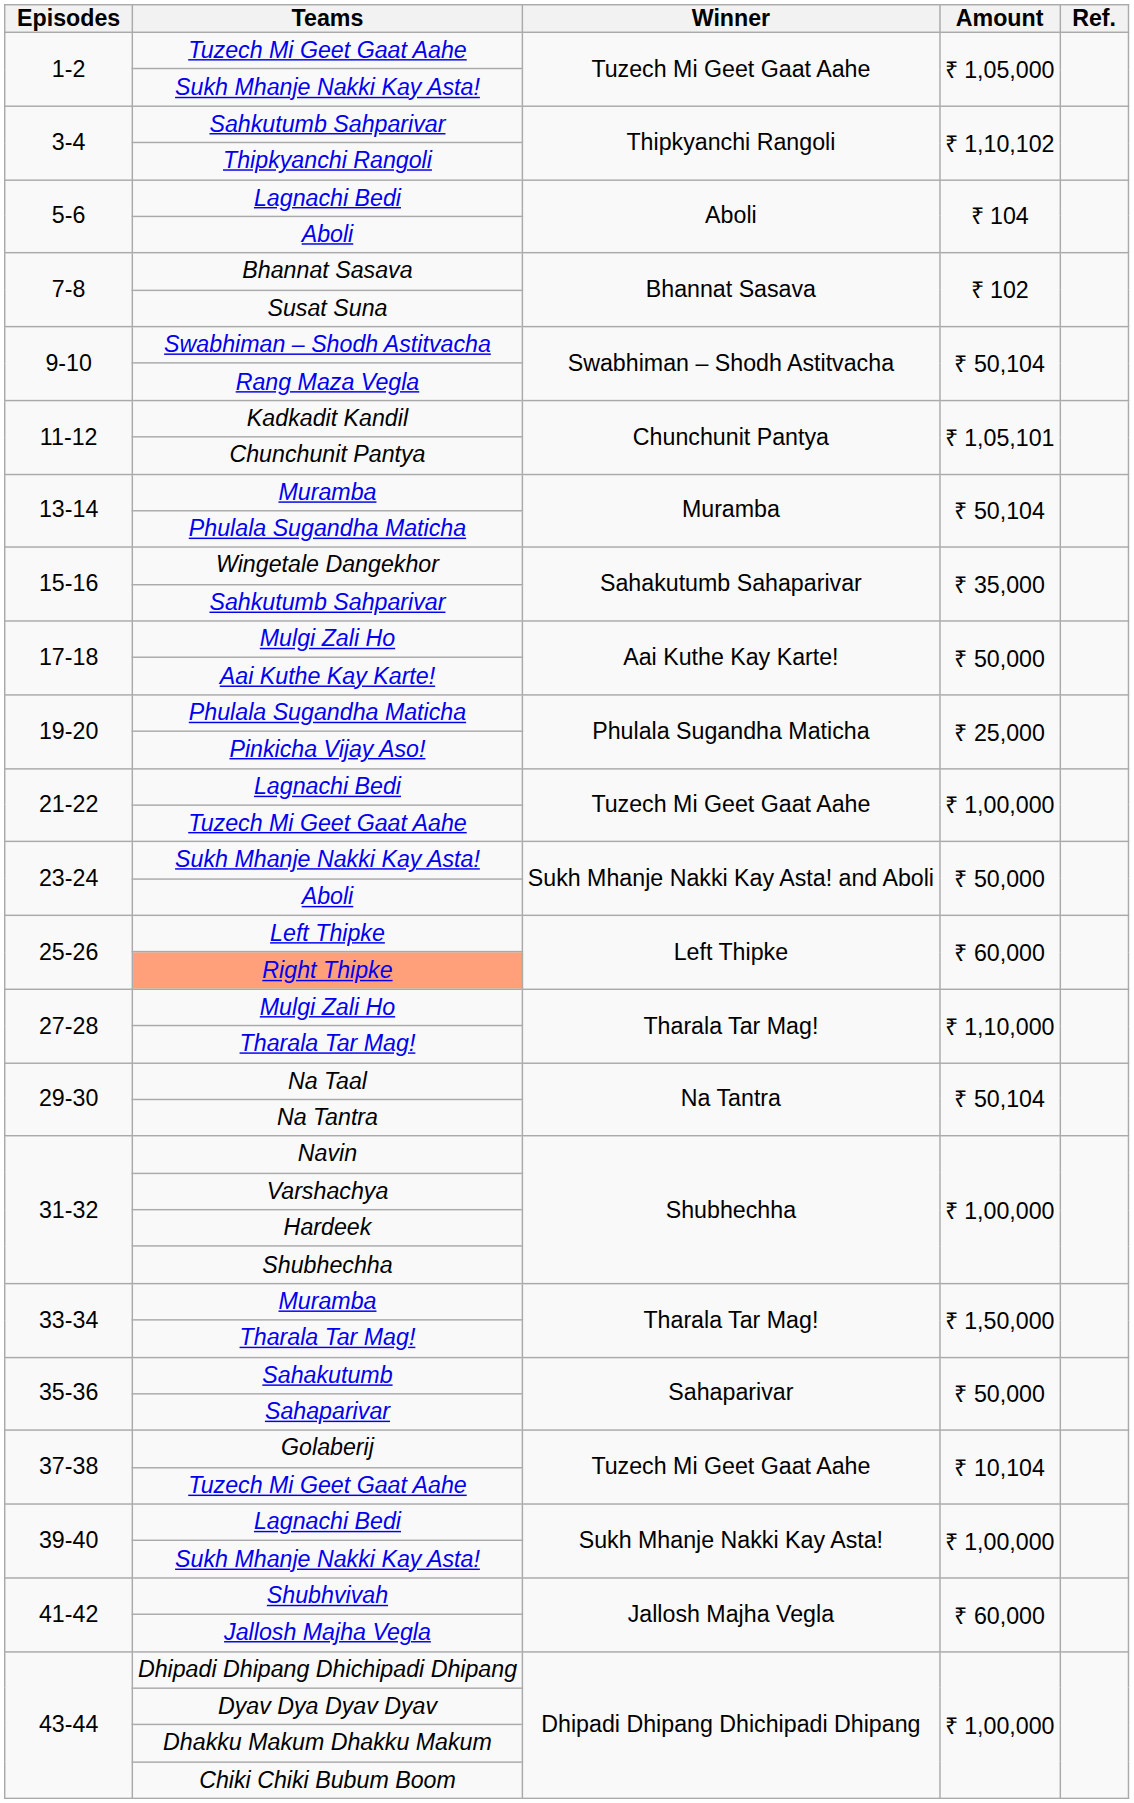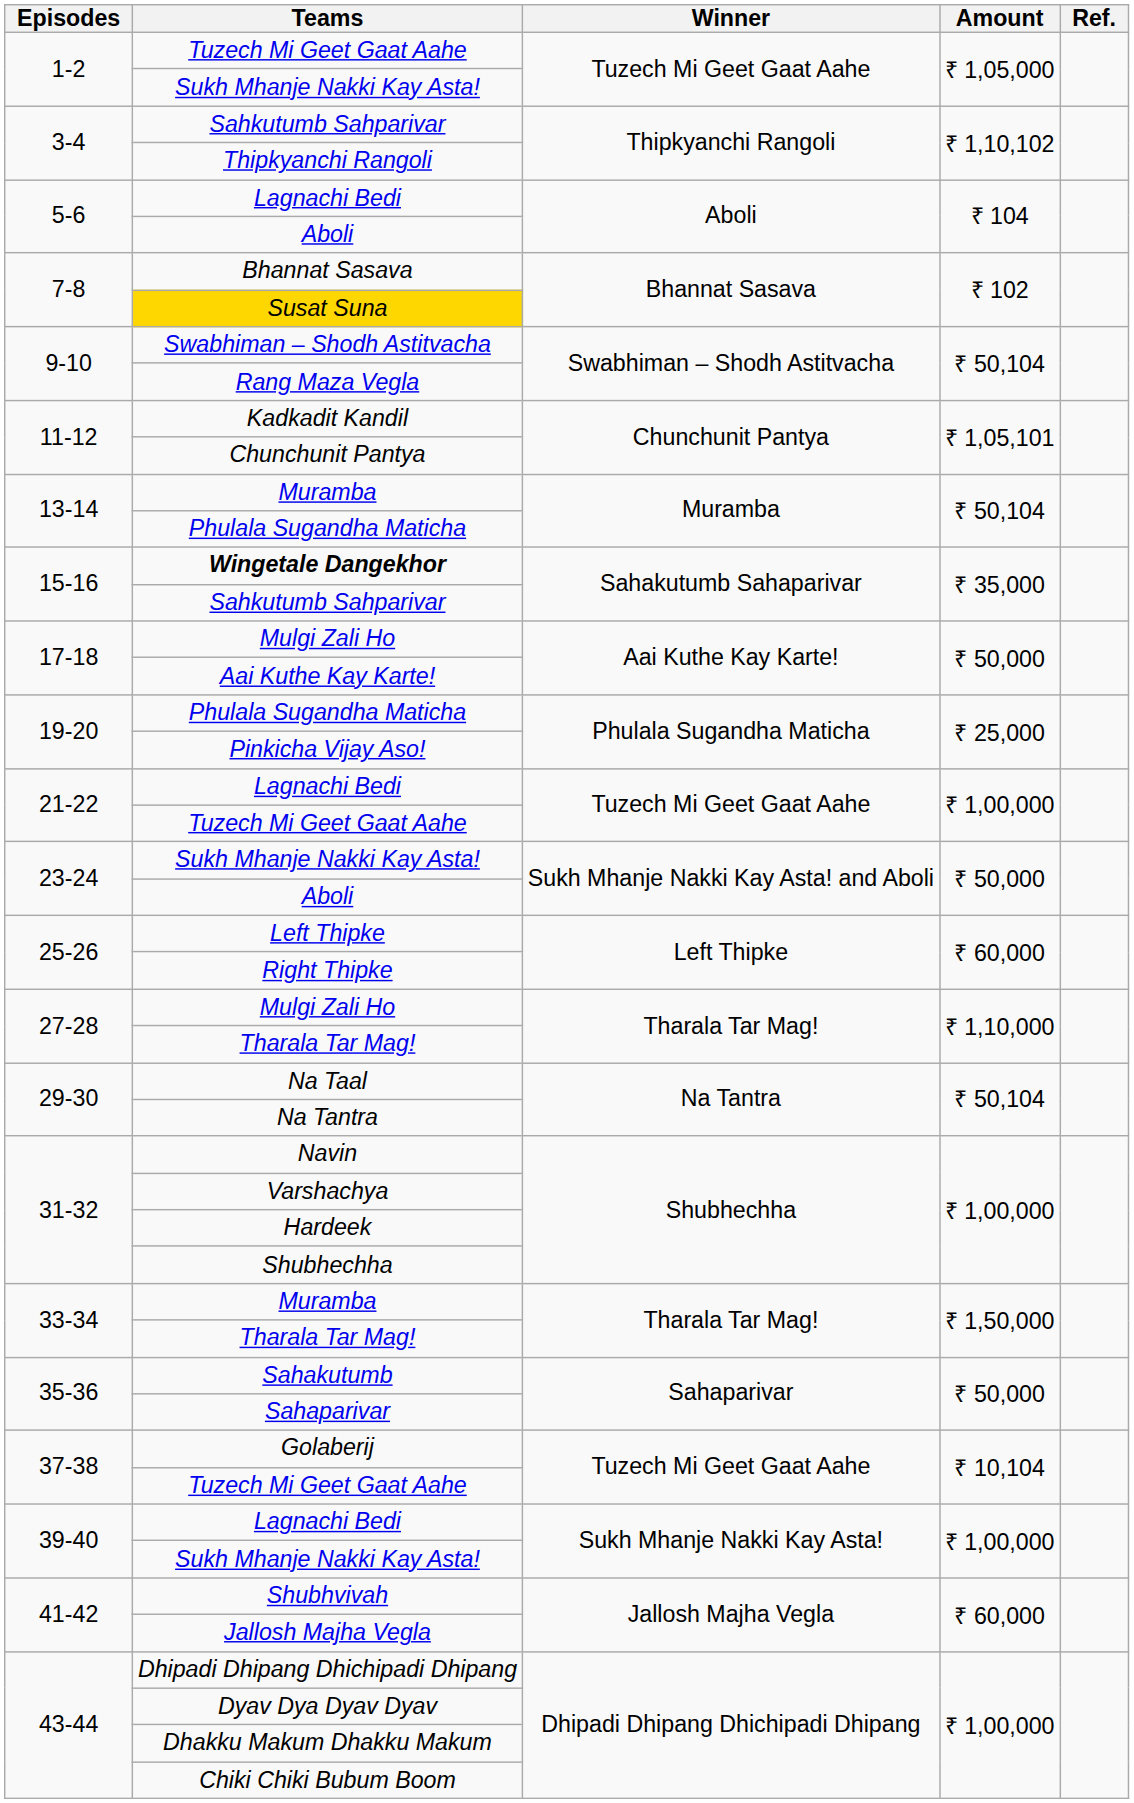Susat Suna | Teams: no background -> gold background
Wingetale Dangekhor | Teams: normal -> bold
Right Thipke | Teams: lightsalmon background -> no background
